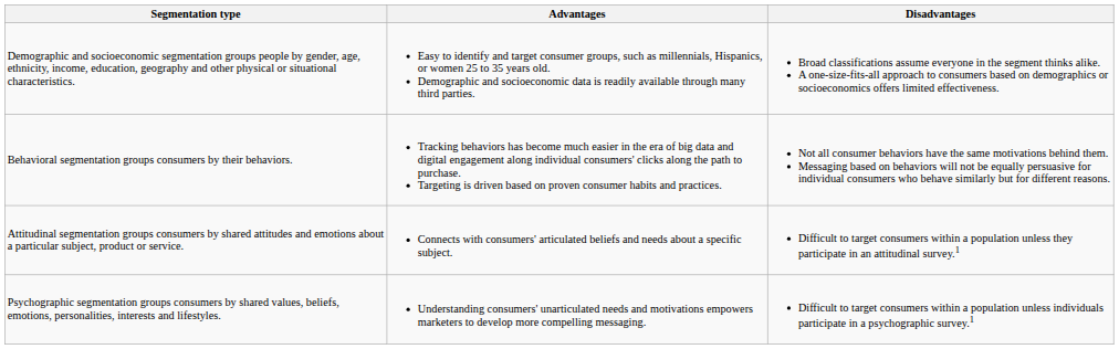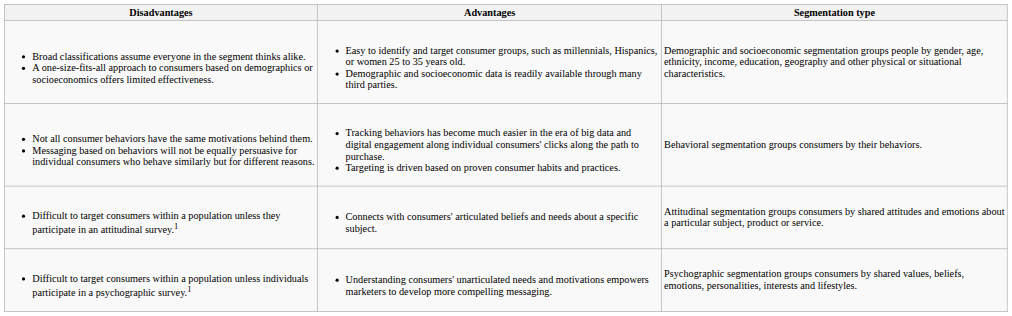columns swapped: Segmentation type <-> Disadvantages
